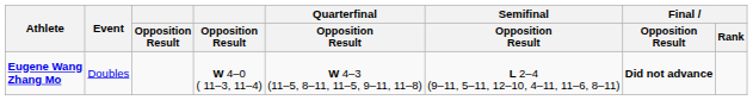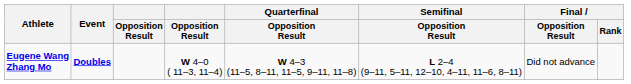Eugene Wang Zhang Mo | Event: normal -> bold
Eugene Wang Zhang Mo | Final / Opposition Result: bold -> normal
